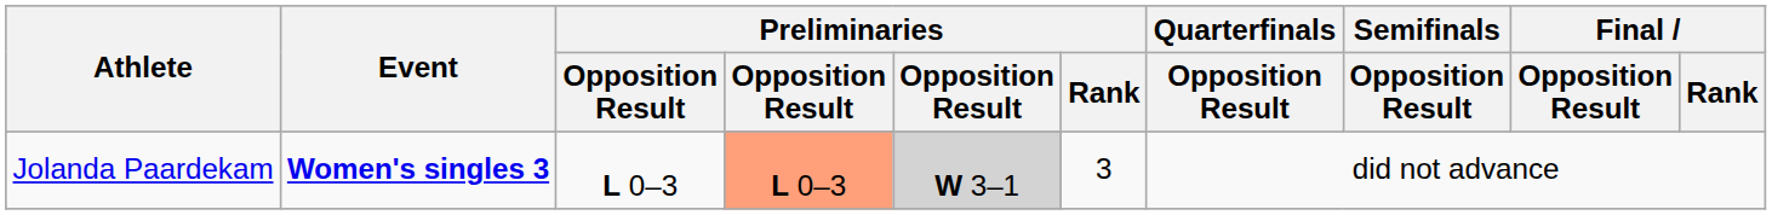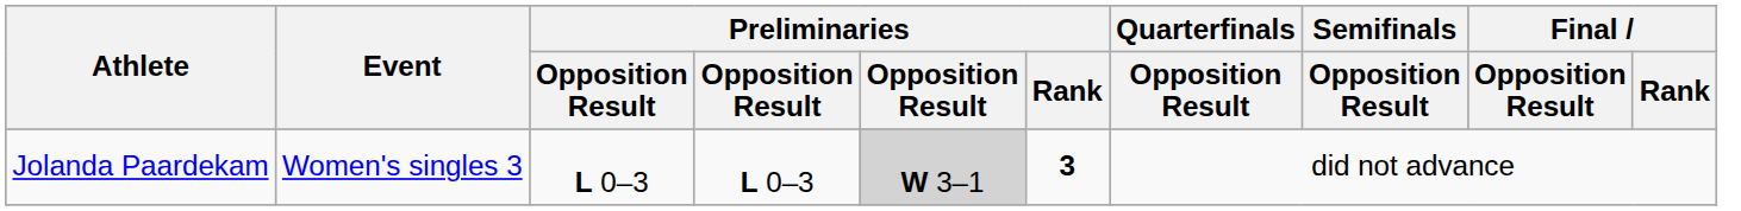Jolanda Paardekam | Event: bold -> normal
Jolanda Paardekam | column 4: lightsalmon background -> no background
Jolanda Paardekam | Preliminaries / Rank: normal -> bold
